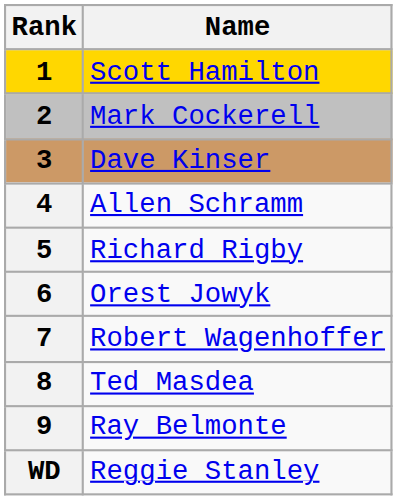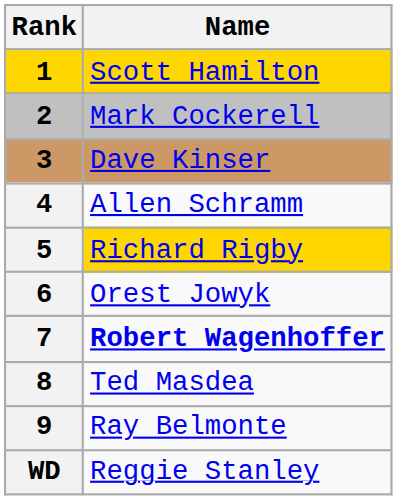Richard Rigby | Name: no background -> gold background
Robert Wagenhoffer | Name: normal -> bold
